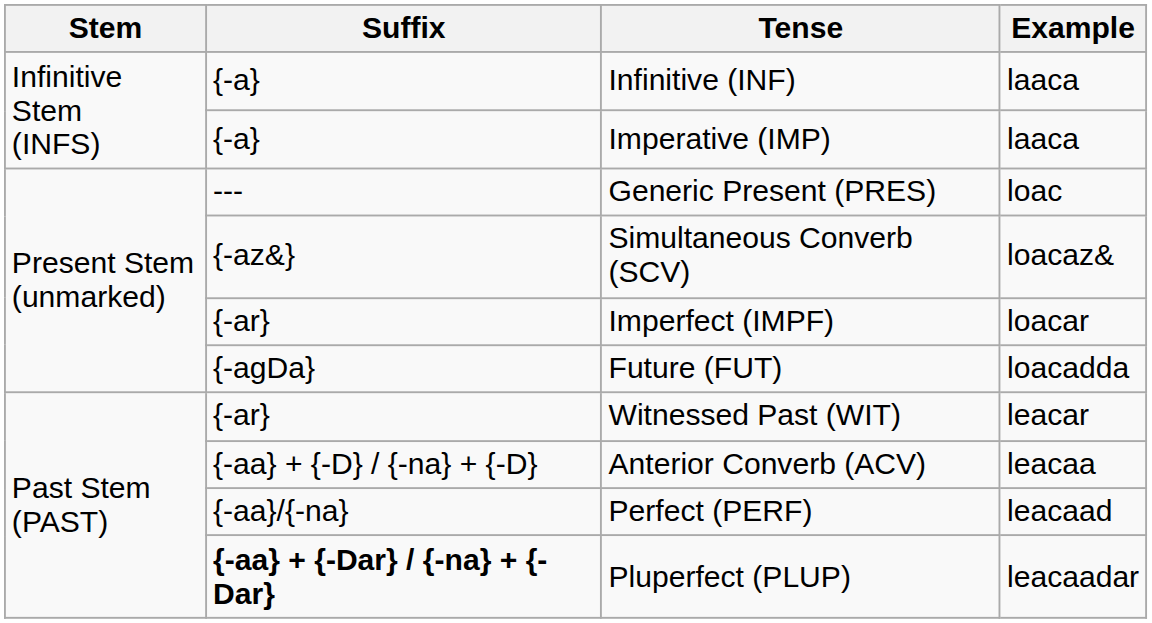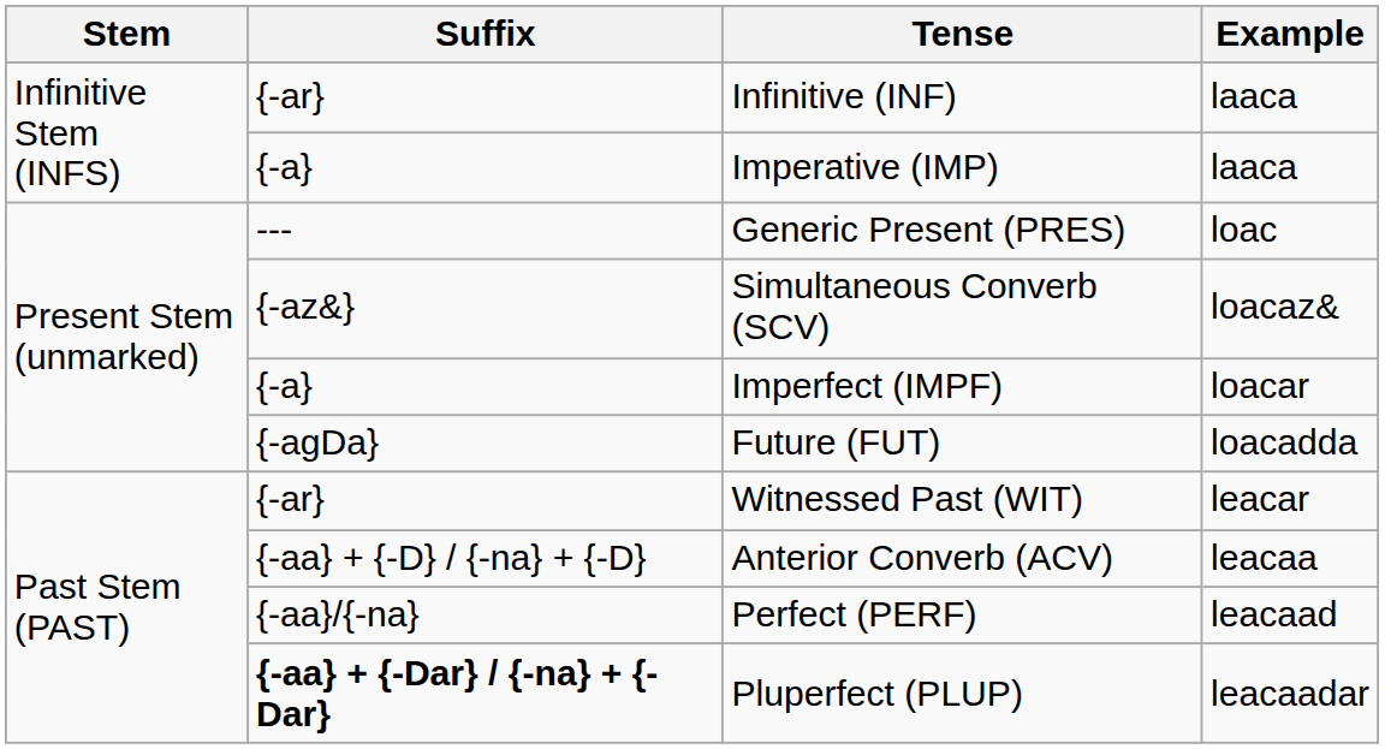Infinitive (INF) | Suffix: {-a} -> {-ar}
Imperfect (IMPF) | Suffix: {-ar} -> {-a}
